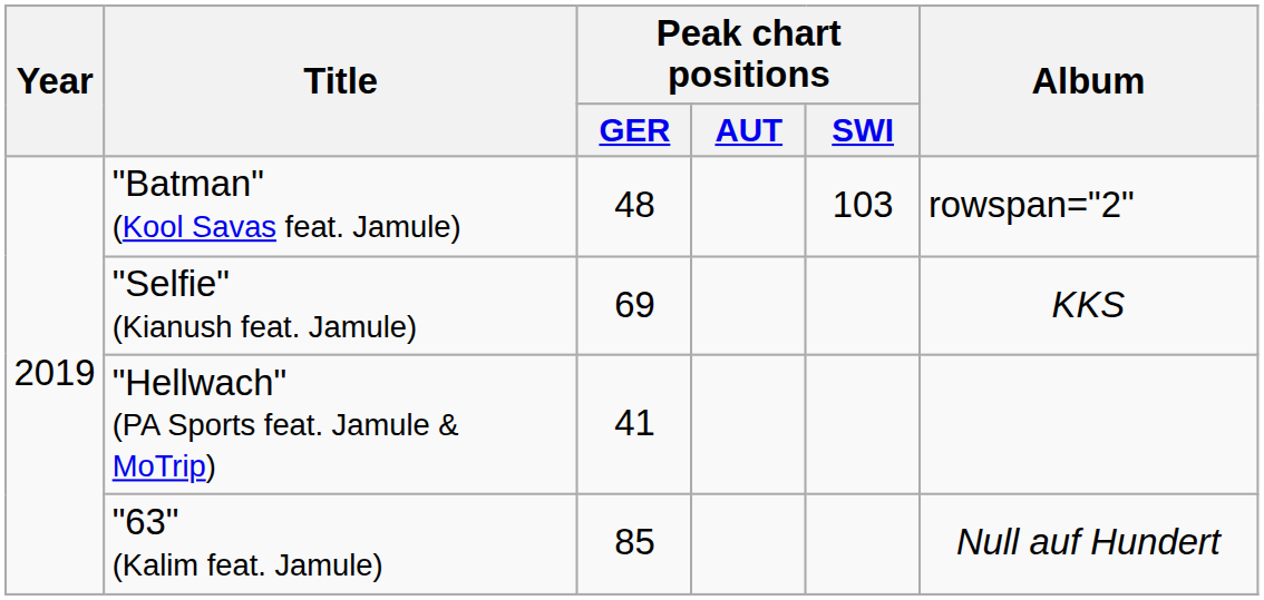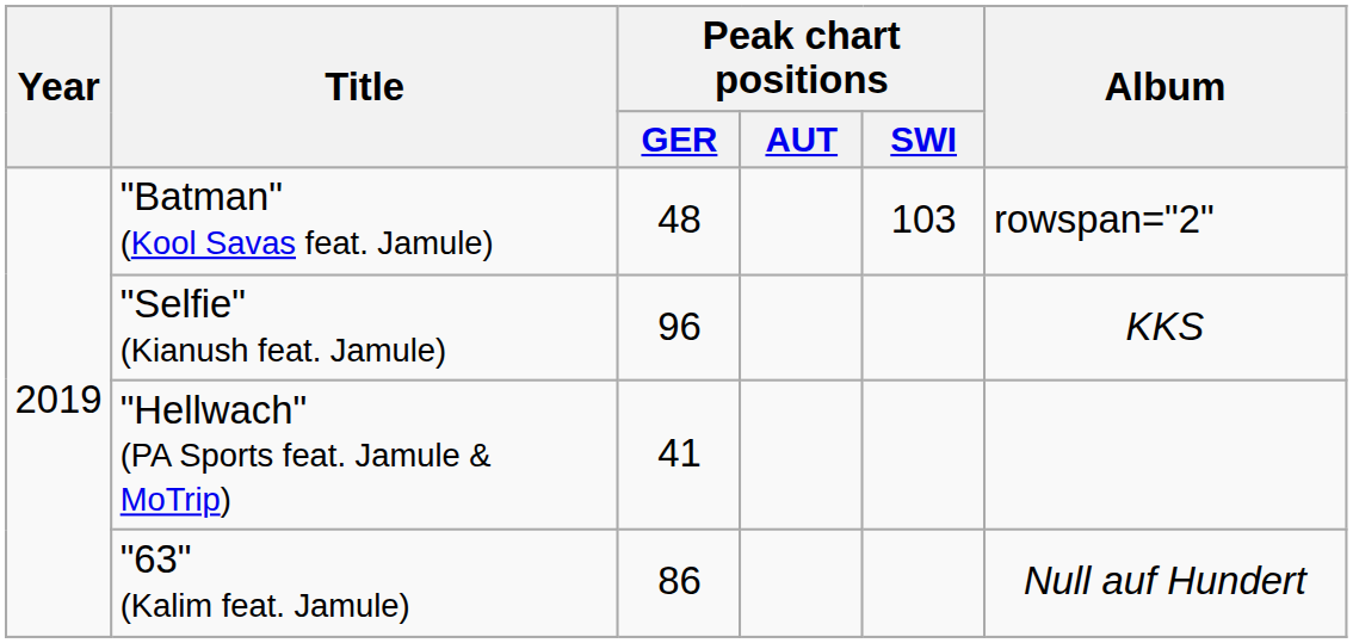"Selfie" (Kianush feat. Jamule) | Peak chart positions / GER: 69 -> 96
"63" (Kalim feat. Jamule) | Peak chart positions / GER: 85 -> 86
